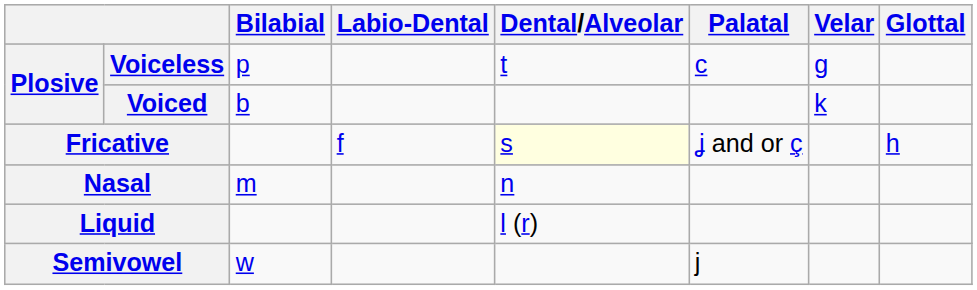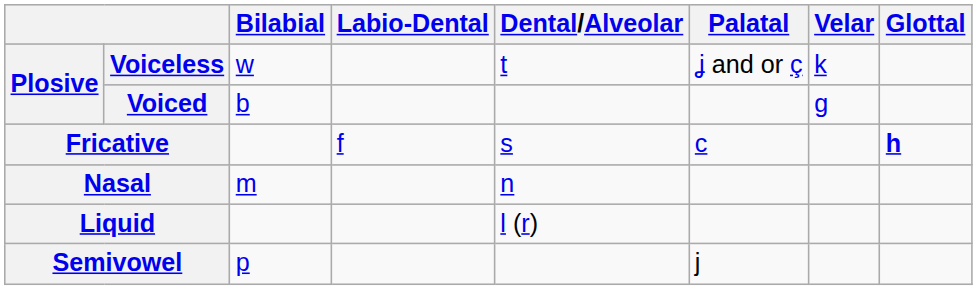Voiceless | Bilabial: p -> w
Voiceless | Palatal: c -> ʝ and or ç
Voiceless | Velar: g -> k
Voiced | Velar: k -> g
Fricative | Dental/Alveolar: lightyellow background -> no background
Fricative | Palatal: ʝ and or ç -> c
Fricative | Glottal: normal -> bold
Semivowel | Bilabial: w -> p
